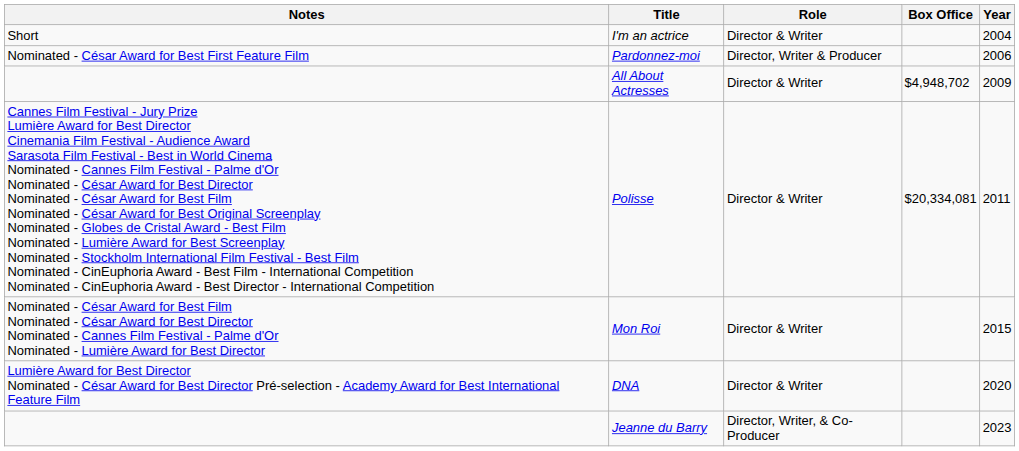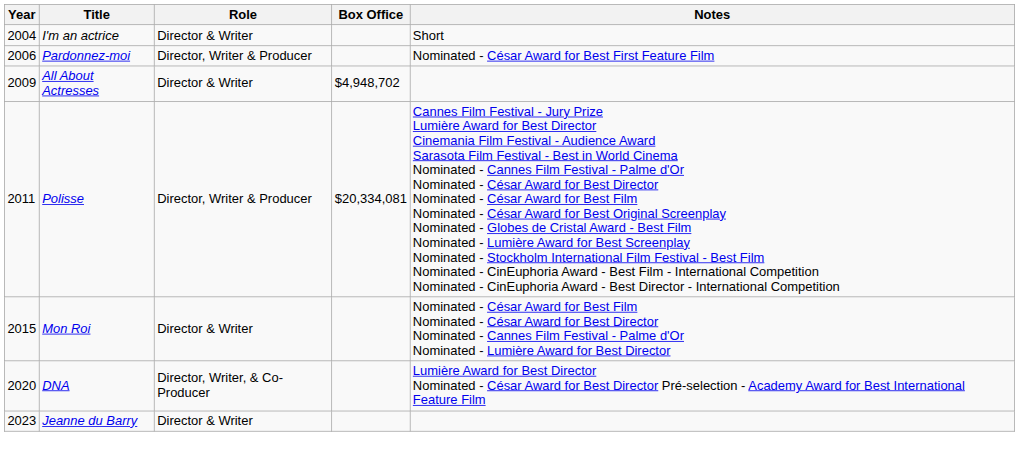columns swapped: Year <-> Notes
Polisse | Role: Director & Writer -> Director, Writer & Producer
DNA | Role: Director & Writer -> Director, Writer, & Co-Producer
Jeanne du Barry | Role: Director, Writer, & Co-Producer -> Director & Writer
